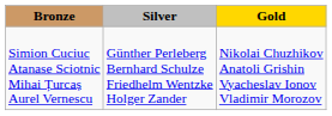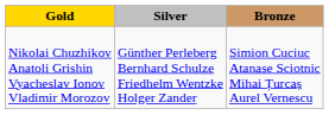columns swapped: Gold <-> Bronze
